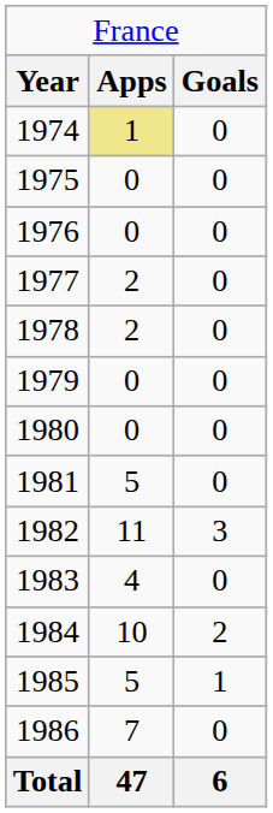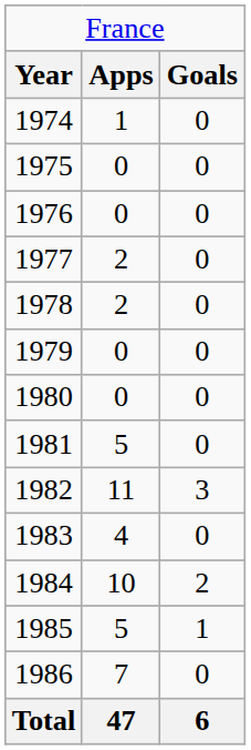1974 | column 2: khaki background -> no background
